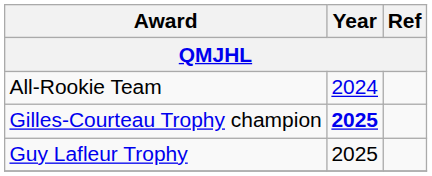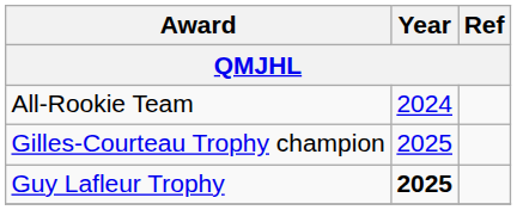Gilles-Courteau Trophy champion | Year: bold -> normal
Guy Lafleur Trophy | Year: normal -> bold
